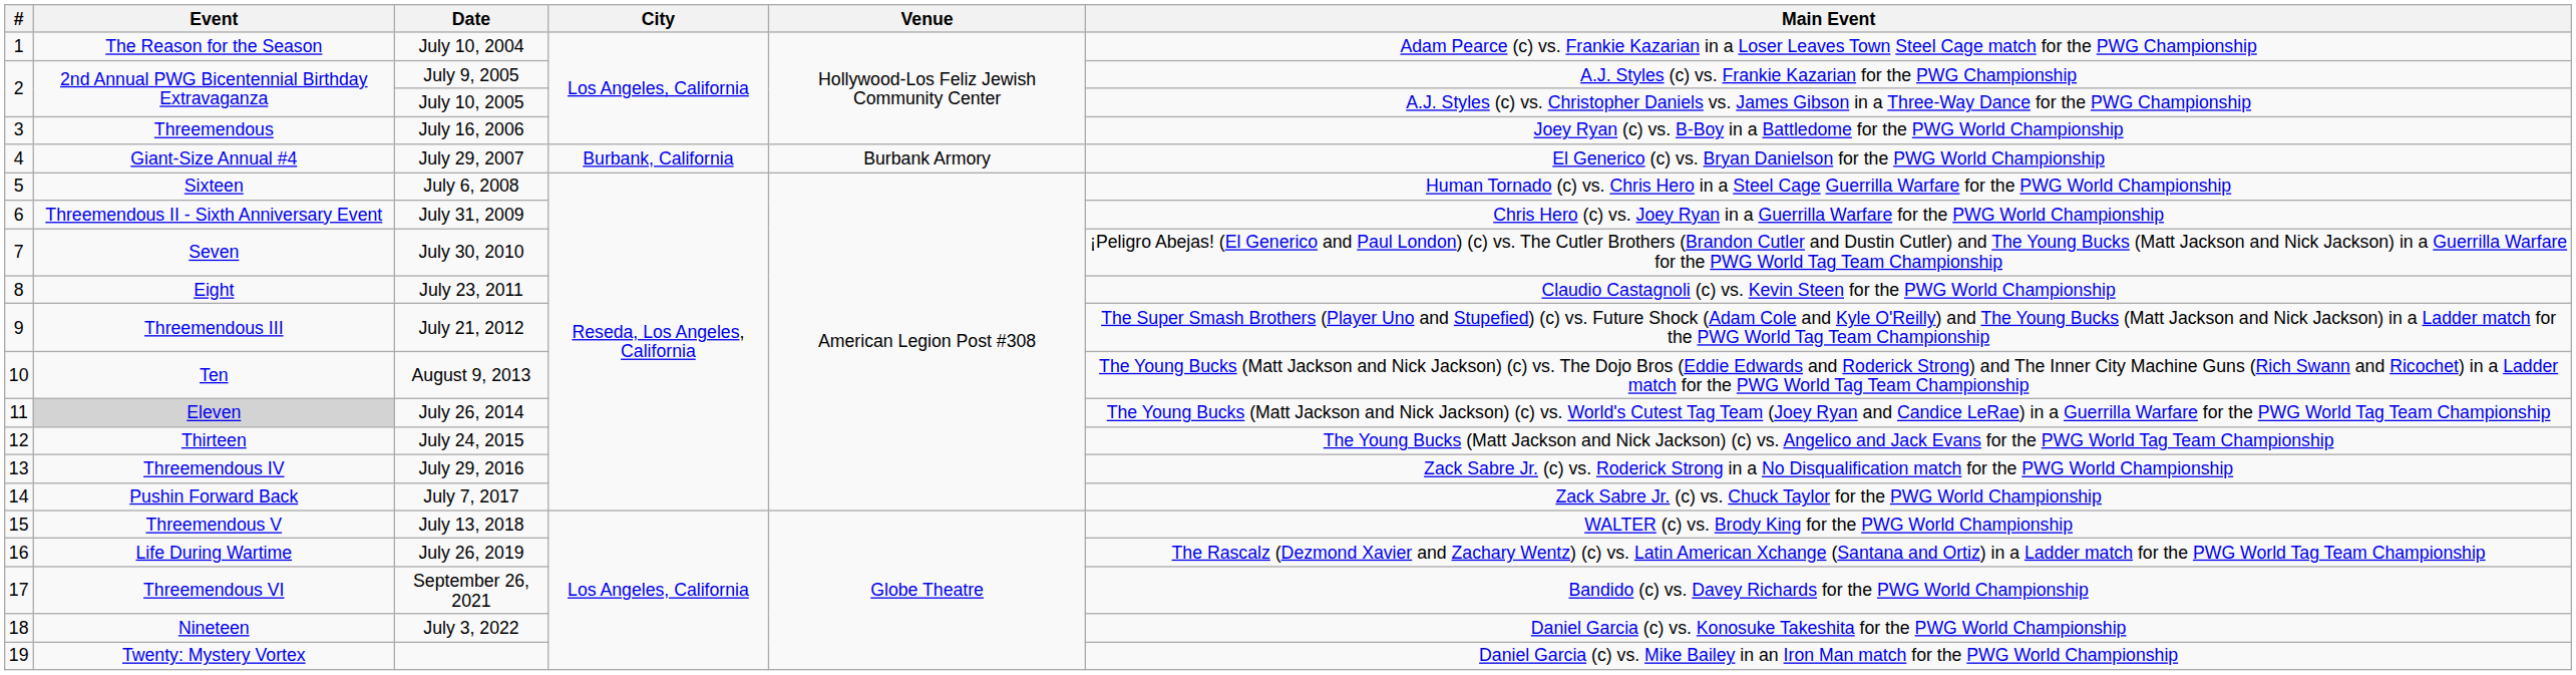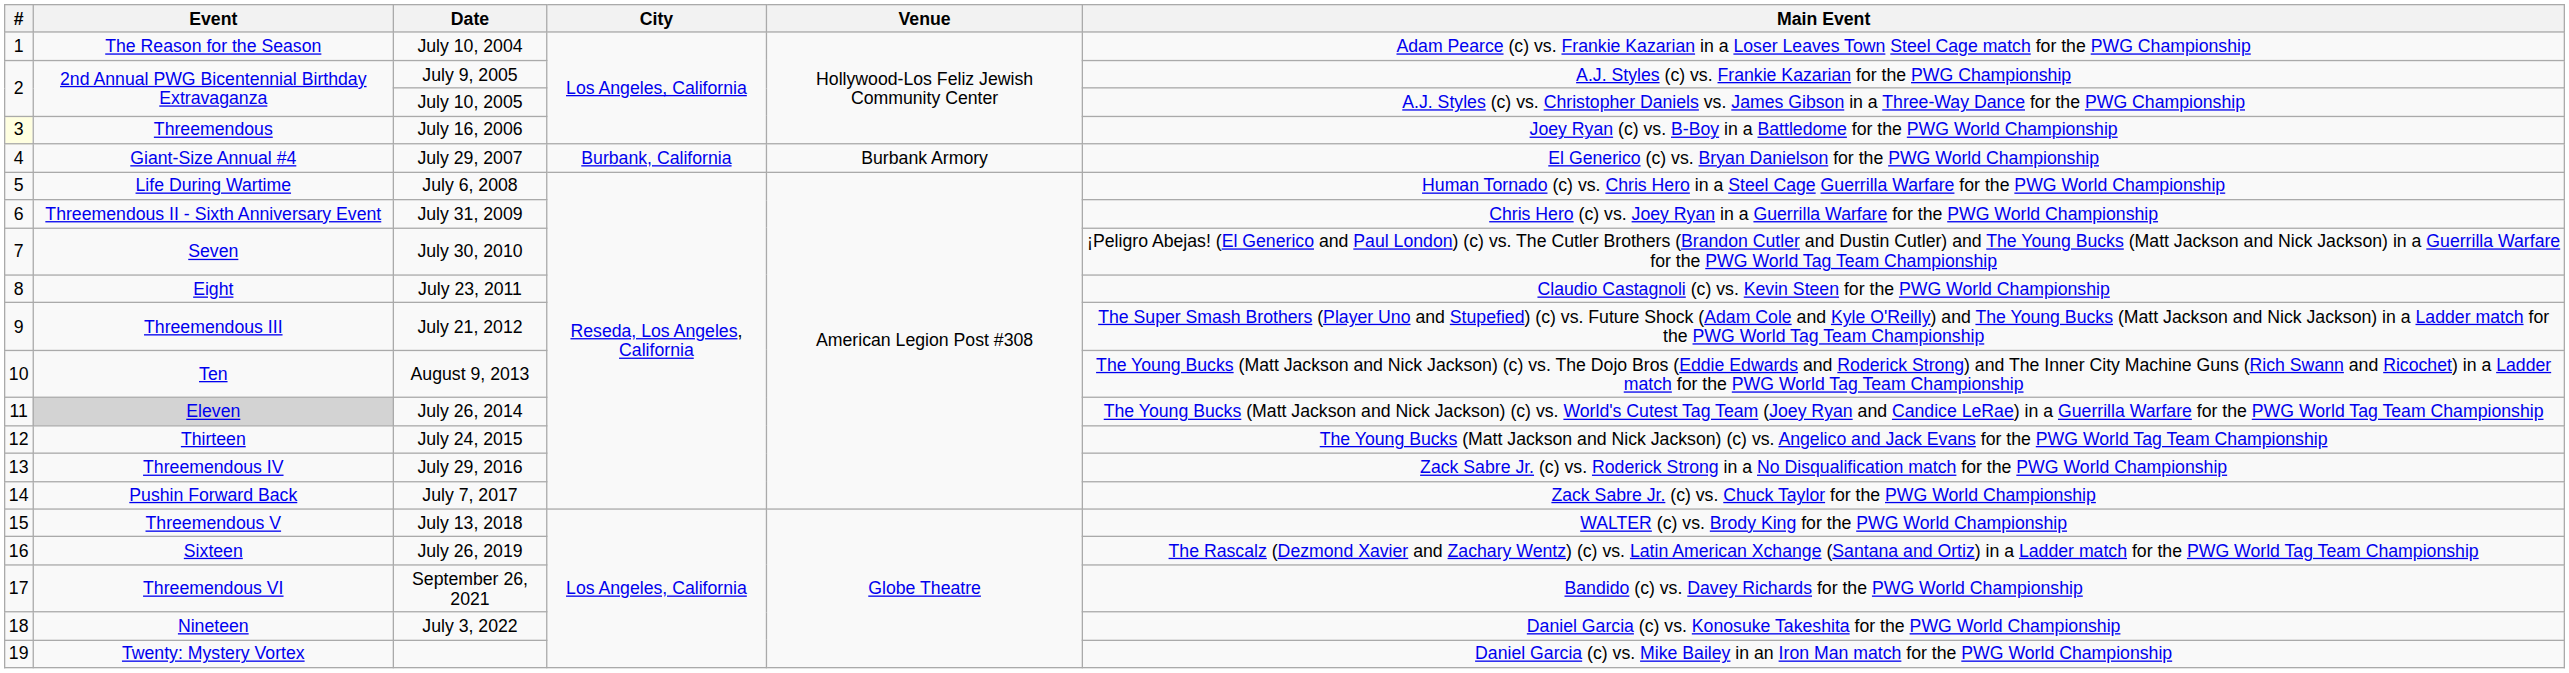July 16, 2006 | #: no background -> lightyellow background
July 6, 2008 | Event: Sixteen -> Life During Wartime
July 26, 2019 | Event: Life During Wartime -> Sixteen
